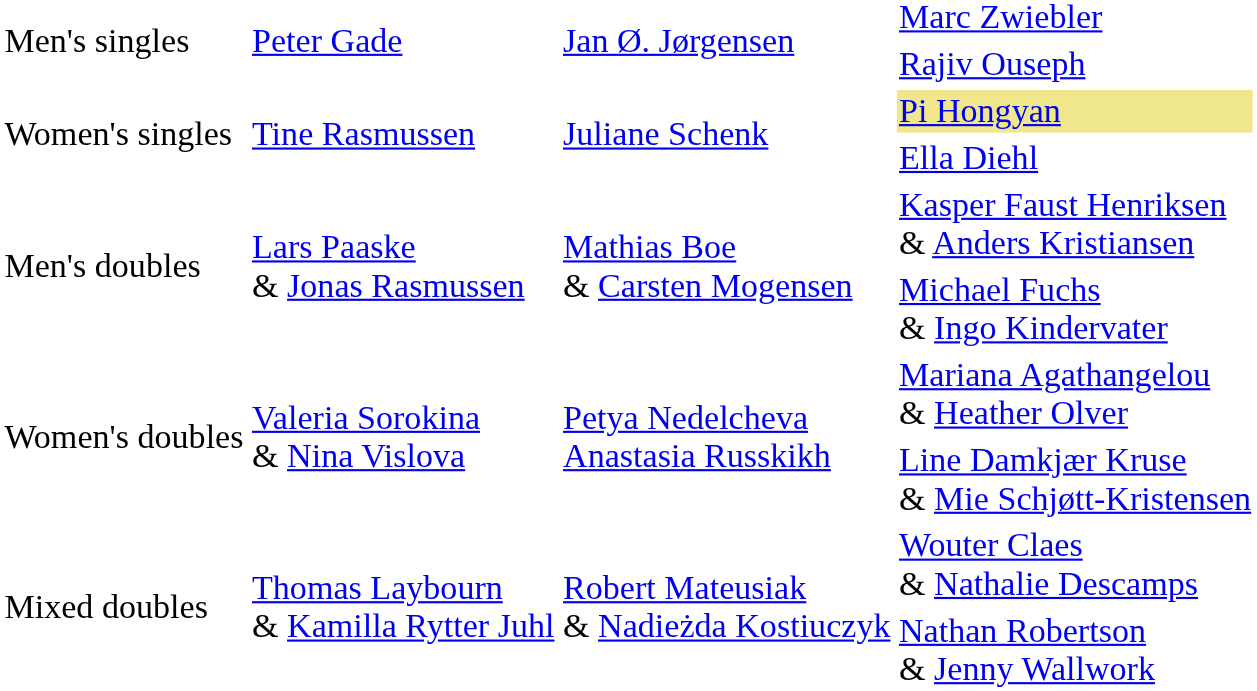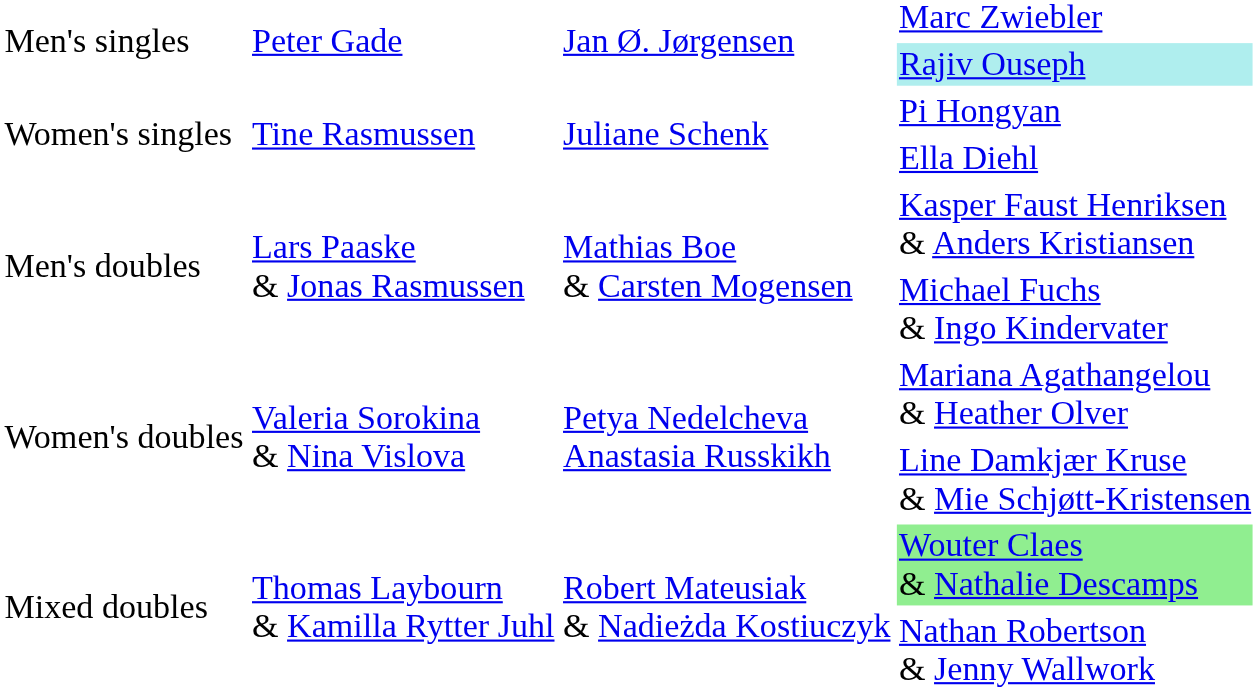Rajiv Ouseph | column 4: no background -> paleturquoise background
Pi Hongyan | column 4: khaki background -> no background
Wouter Claes & Nathalie Descamps | column 4: no background -> lightgreen background
